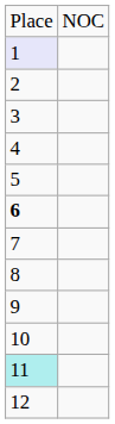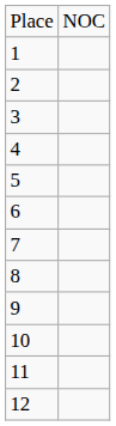1 | column 1: lavender background -> no background
6 | column 1: bold -> normal
11 | column 1: paleturquoise background -> no background
